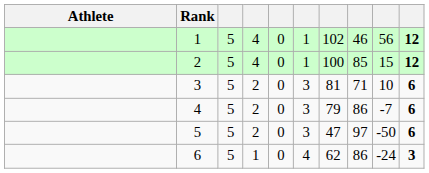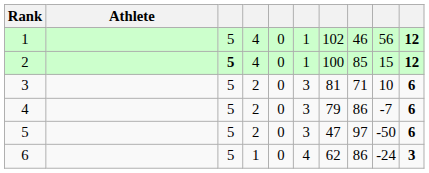columns swapped: Rank <-> Athlete
row 3 | column 3: normal -> bold
